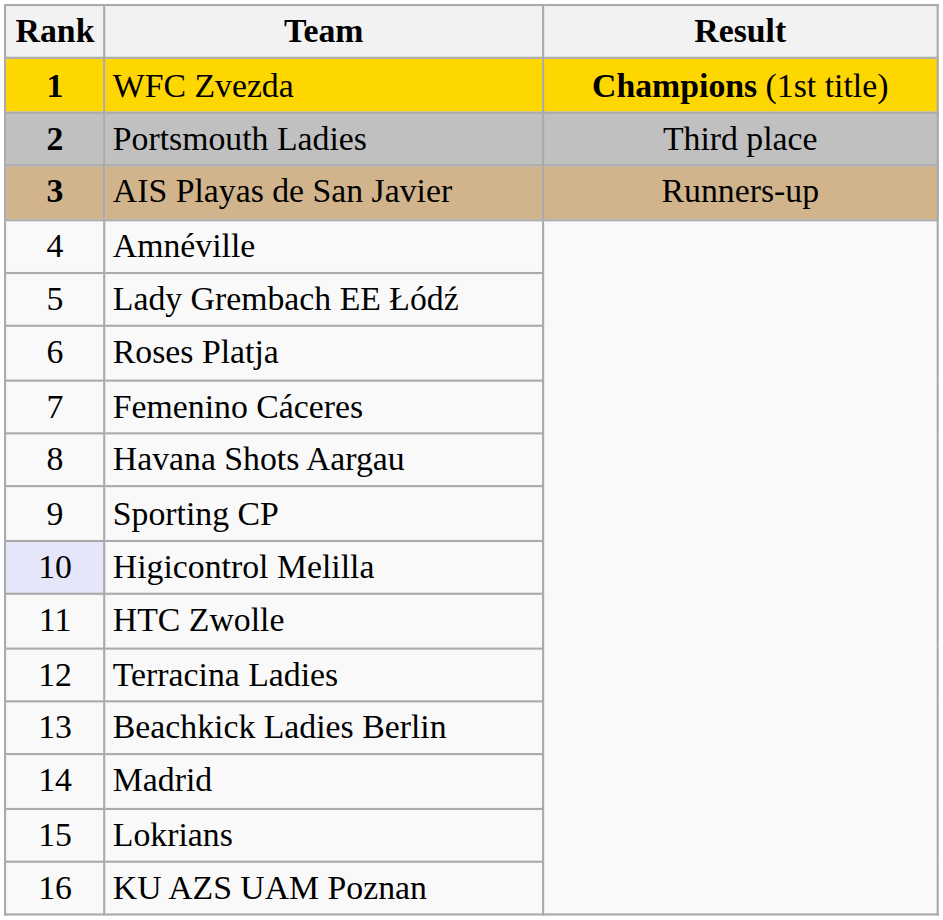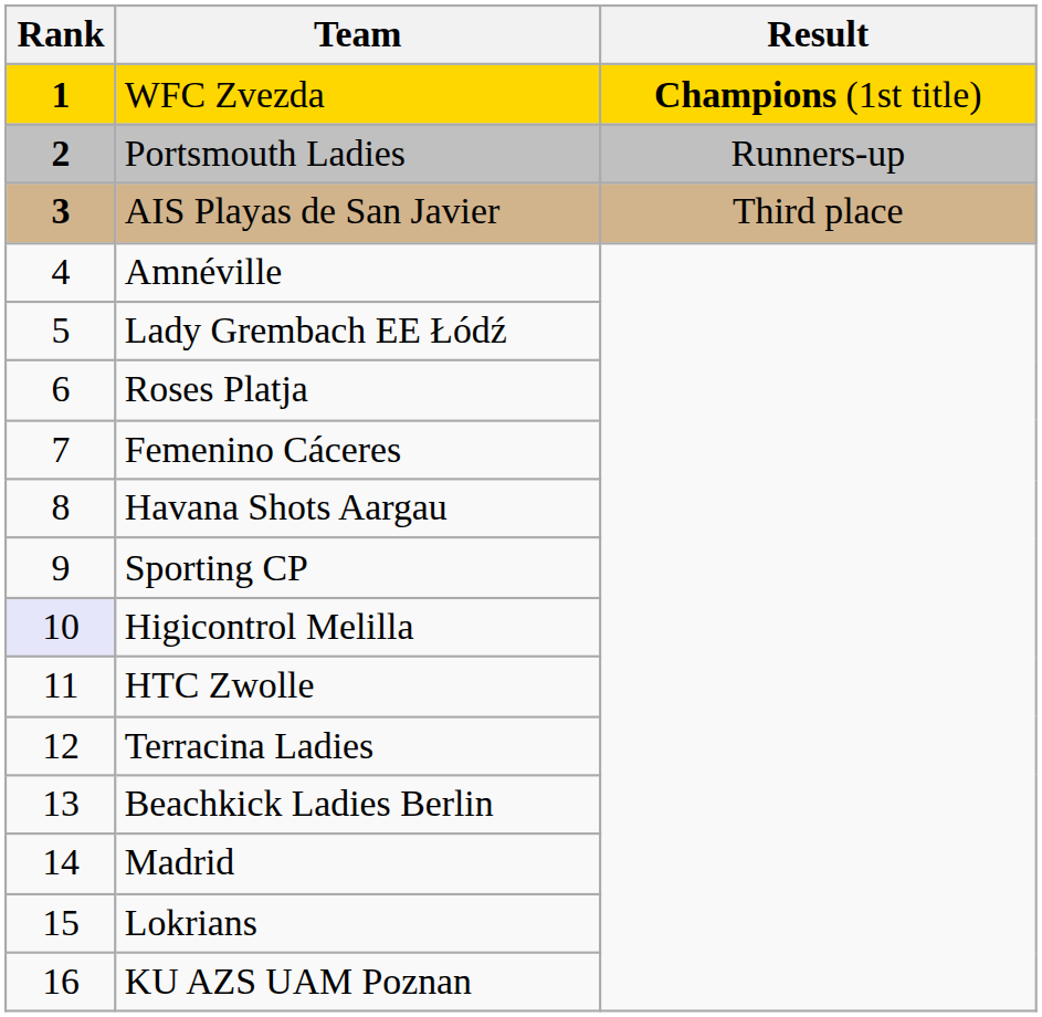Portsmouth Ladies | Result: Third place -> Runners-up
AIS Playas de San Javier | Result: Runners-up -> Third place
